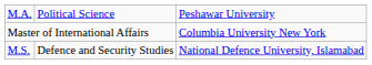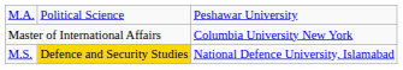M.S. | column 2: no background -> gold background
